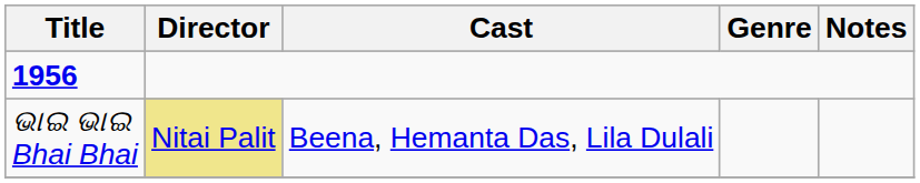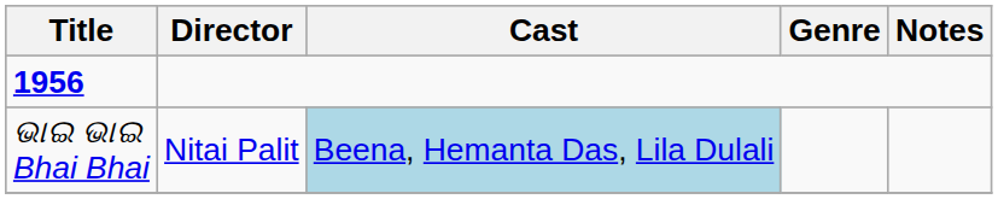ଭାଇ ଭାଇ Bhai Bhai | Director: khaki background -> no background
ଭାଇ ଭାଇ Bhai Bhai | Cast: no background -> lightblue background
